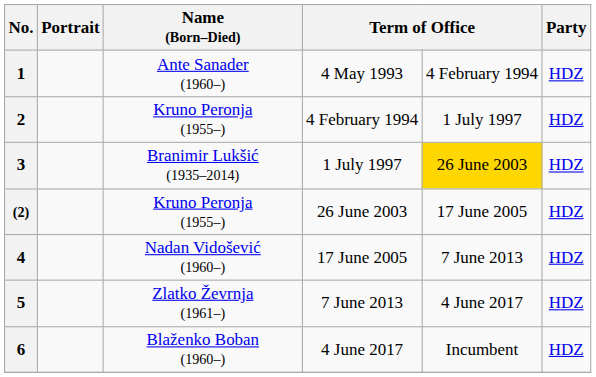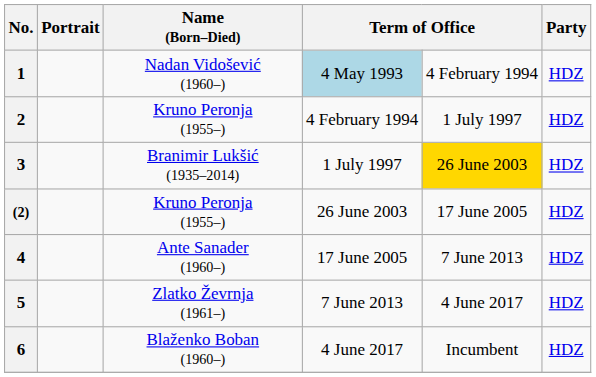1 | Name (Born–Died): Ante Sanader (1960–) -> Nadan Vidošević (1960–)
1 | column 4: no background -> lightblue background
4 | Name (Born–Died): Nadan Vidošević (1960–) -> Ante Sanader (1960–)
